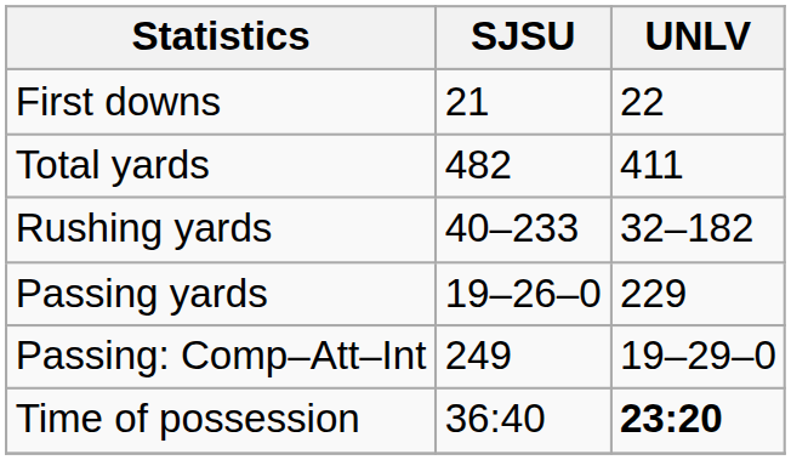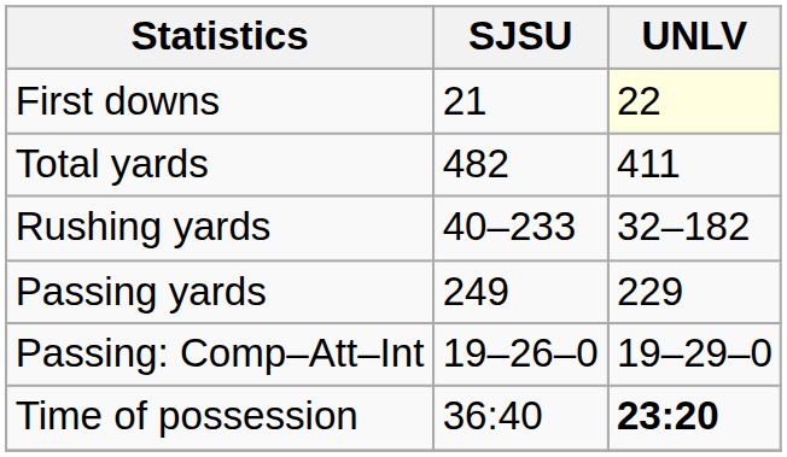First downs | UNLV: no background -> lightyellow background
Passing yards | SJSU: 19–26–0 -> 249
Passing: Comp–Att–Int | SJSU: 249 -> 19–26–0
